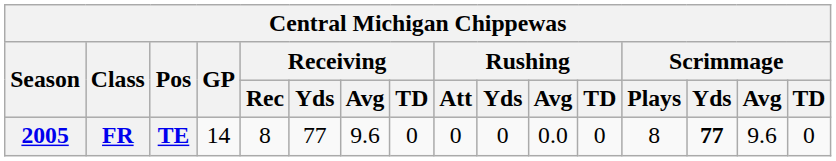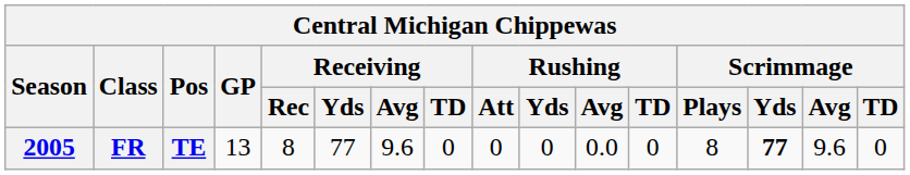FR | GP: 14 -> 13
